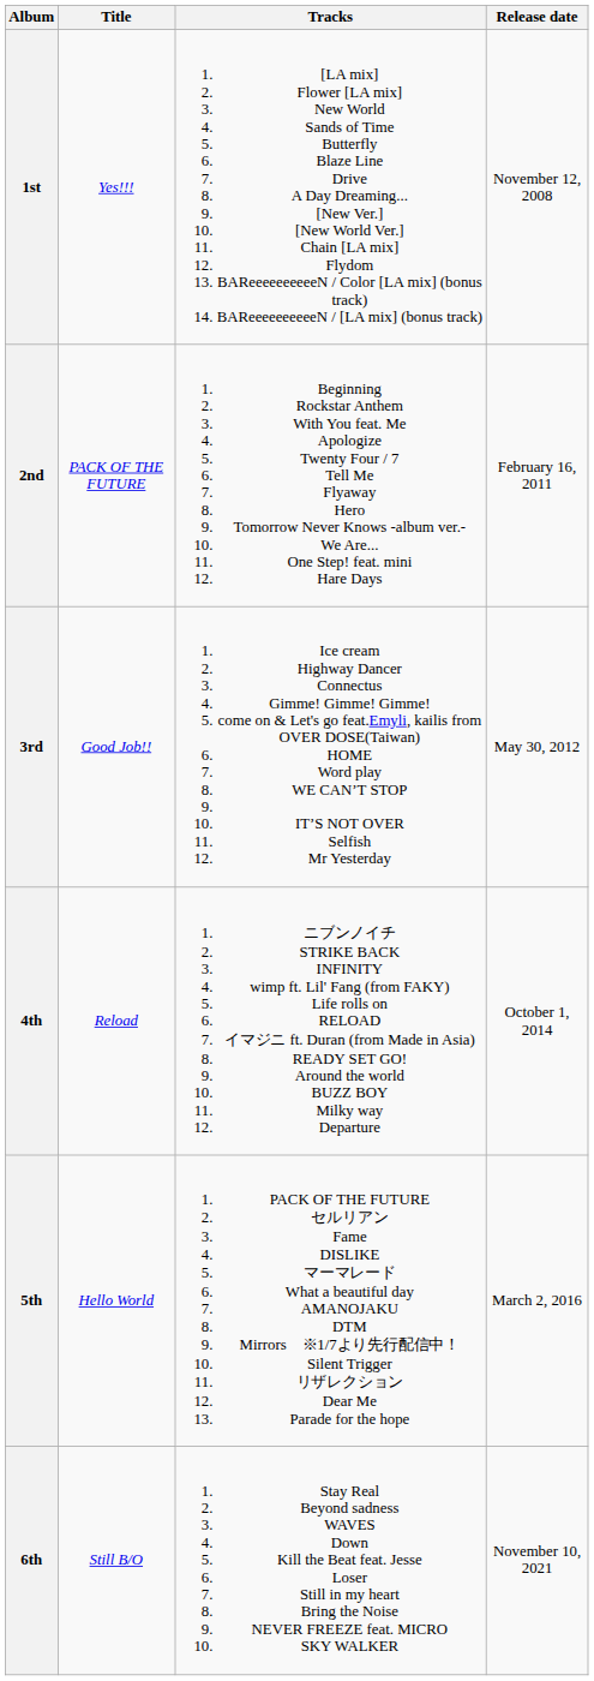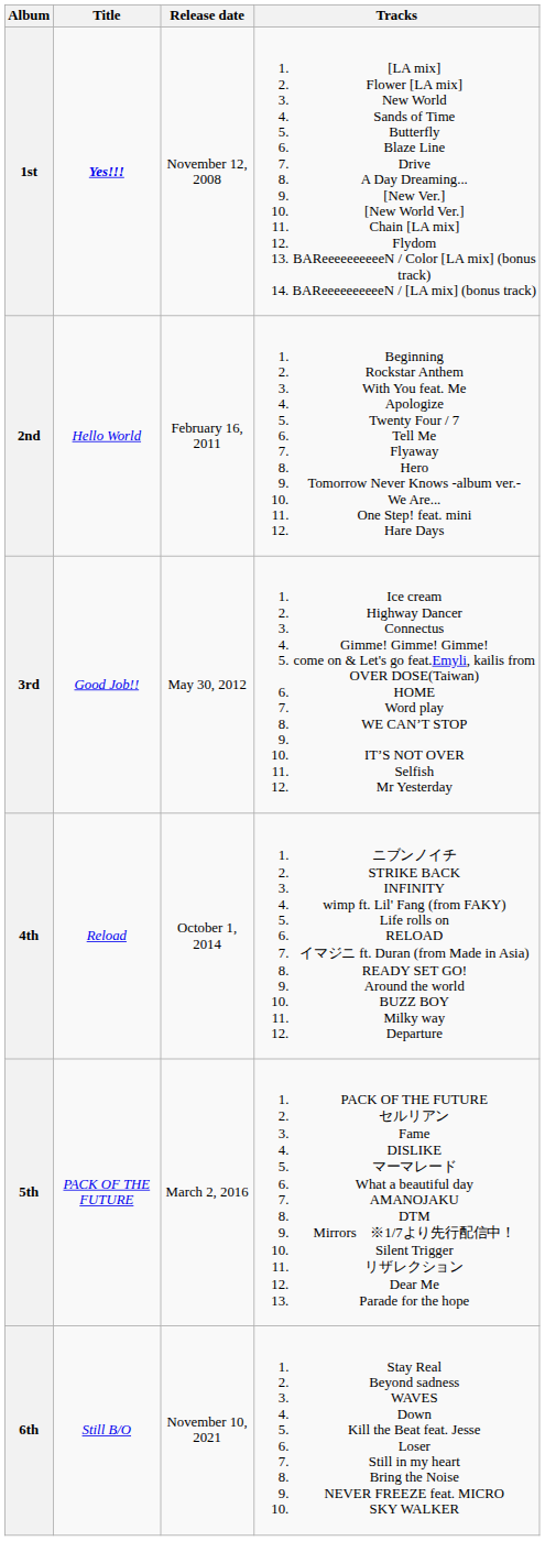columns swapped: Tracks <-> Release date
1st | Title: normal -> bold
2nd | Title: PACK OF THE FUTURE -> Hello World
5th | Title: Hello World -> PACK OF THE FUTURE
